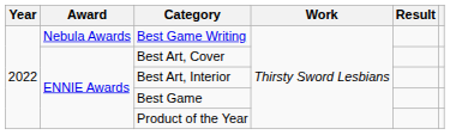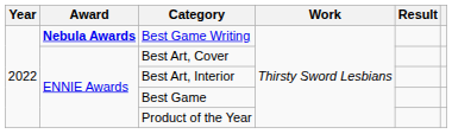Best Game Writing | Award: normal -> bold
